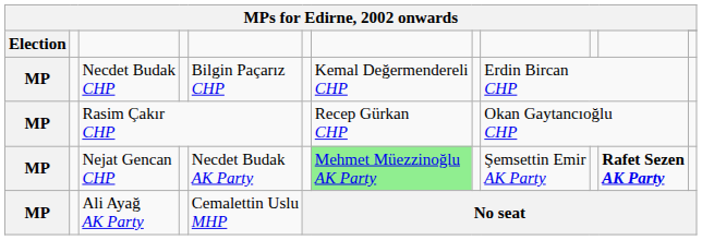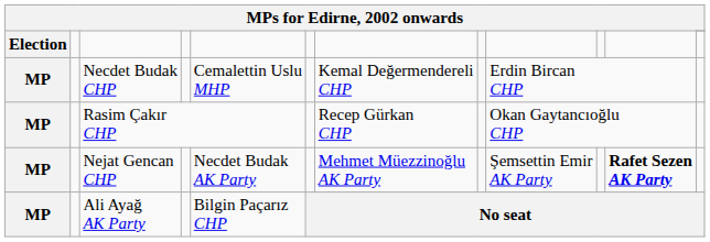Necdet Budak CHP | column 5: Bilgin Paçarız CHP -> Cemalettin Uslu MHP
Nejat Gencan CHP | column 7: lightgreen background -> no background
Ali Ayağ AK Party | column 5: Cemalettin Uslu MHP -> Bilgin Paçarız CHP
